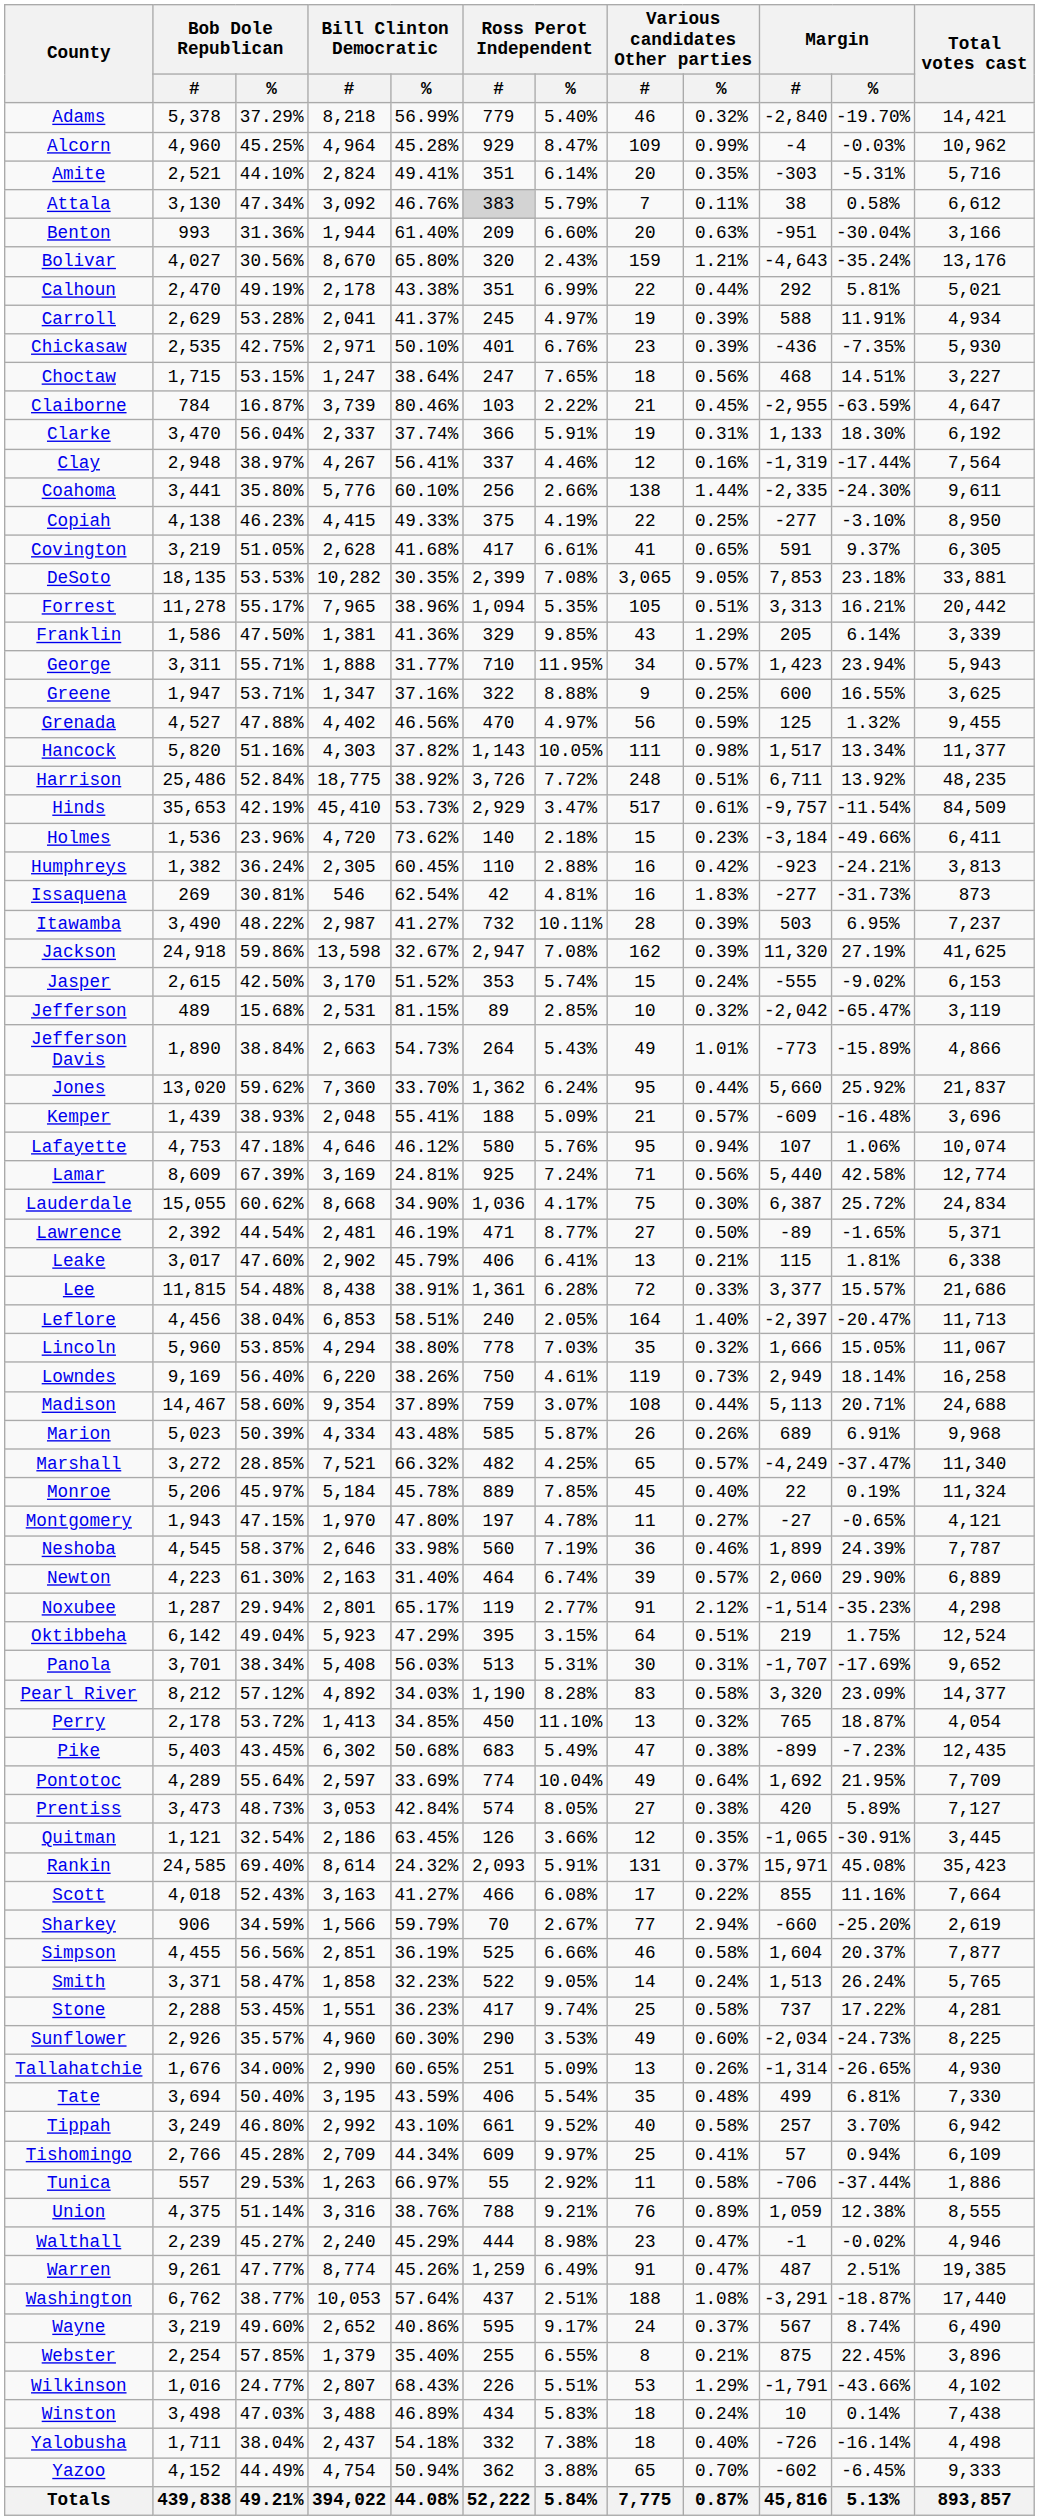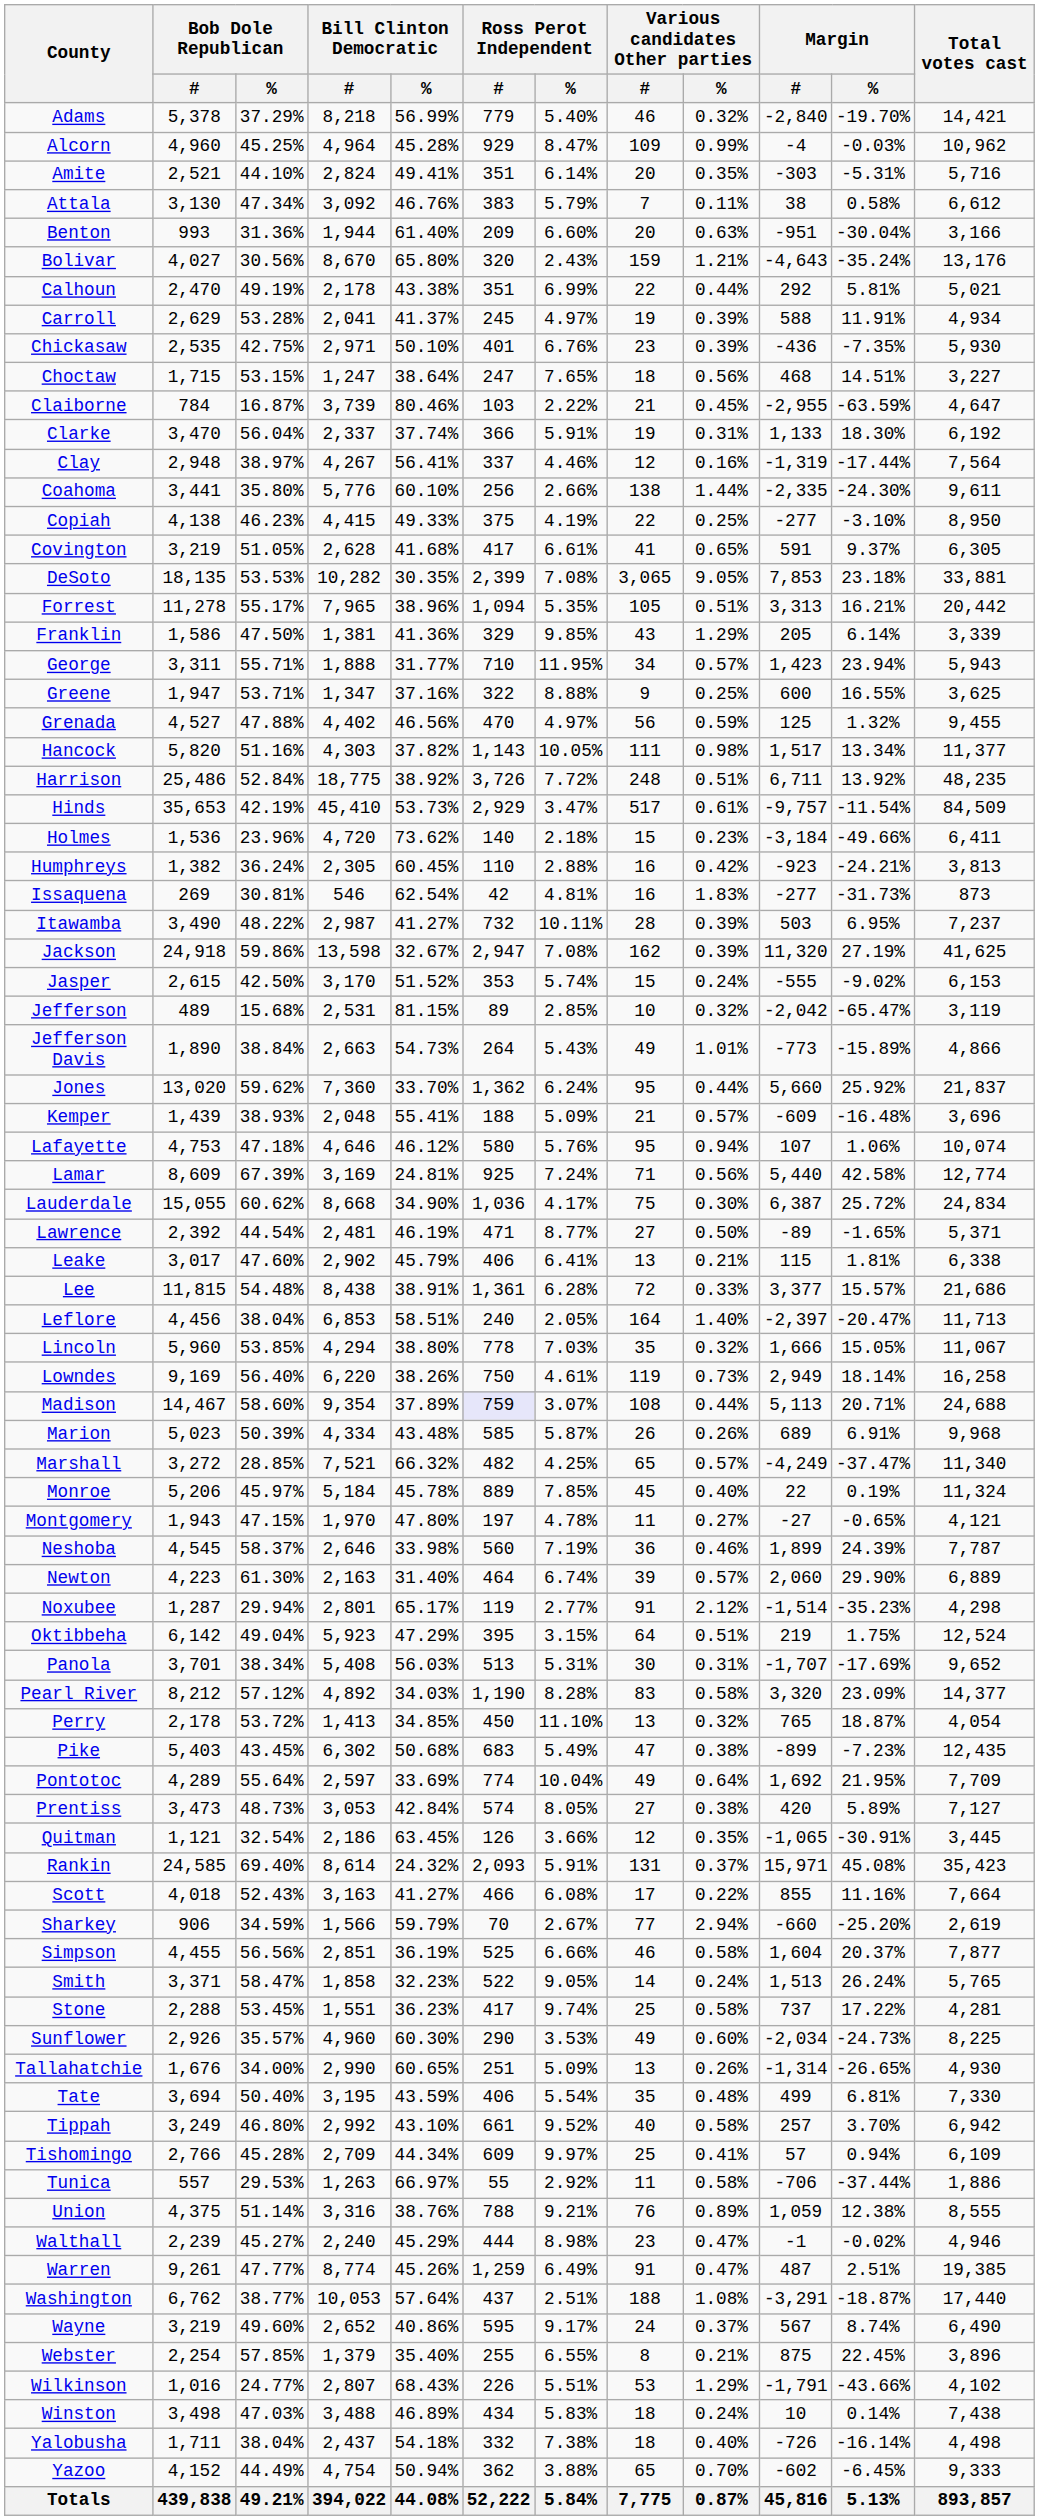Attala | Ross Perot Independent / #: lightgrey background -> no background
Madison | Ross Perot Independent / #: no background -> lavender background
